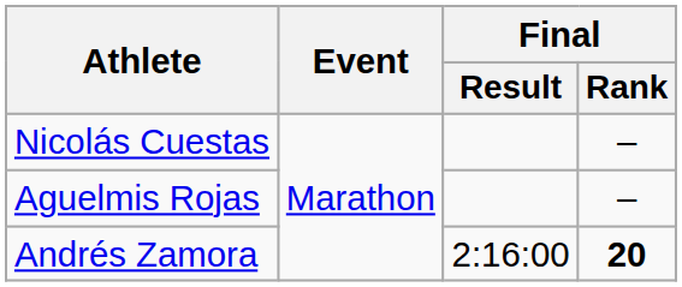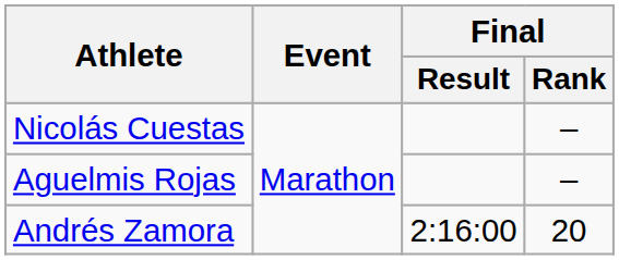Andrés Zamora | Final / Rank: bold -> normal
